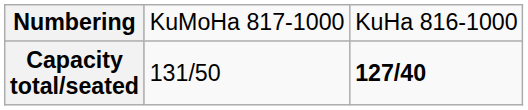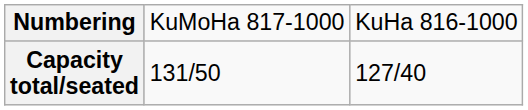row 2 | column 3: bold -> normal
